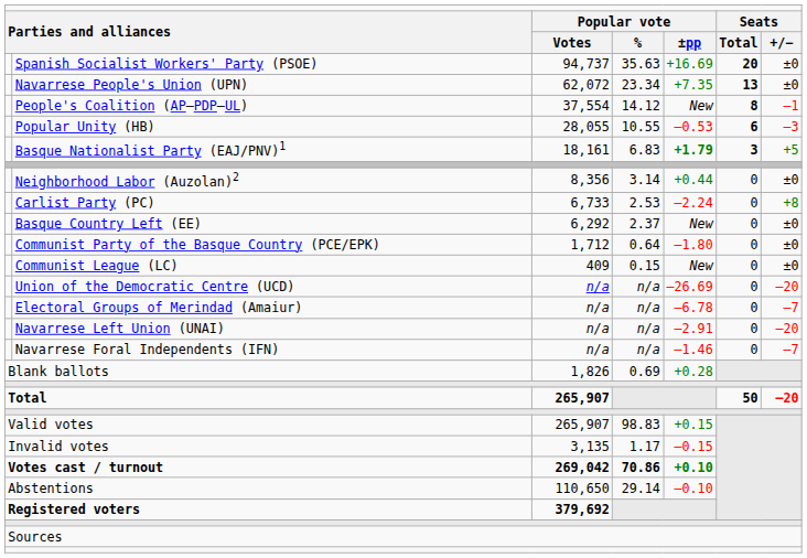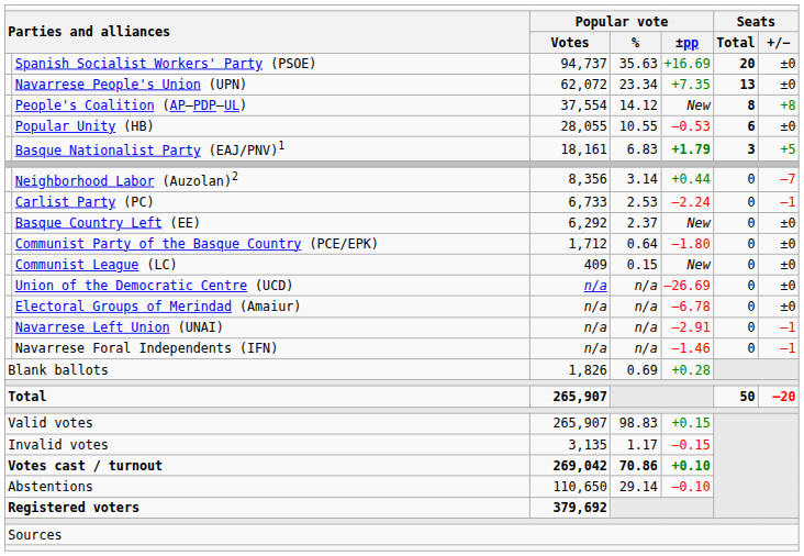People's Coalition (AP–PDP–UL) | column 7: –1 -> +8
Popular Unity (HB) | column 7: –3 -> ±0
Neighborhood Labor (Auzolan)2 | column 7: ±0 -> –7
Carlist Party (PC) | column 7: +8 -> –1
Union of the Democratic Centre (UCD) | column 7: –20 -> ±0
Electoral Groups of Merindad (Amaiur) | column 7: –7 -> ±0
Navarrese Left Union (UNAI) | column 7: –20 -> –1
Navarrese Foral Independents (IFN) | column 7: –7 -> –1
